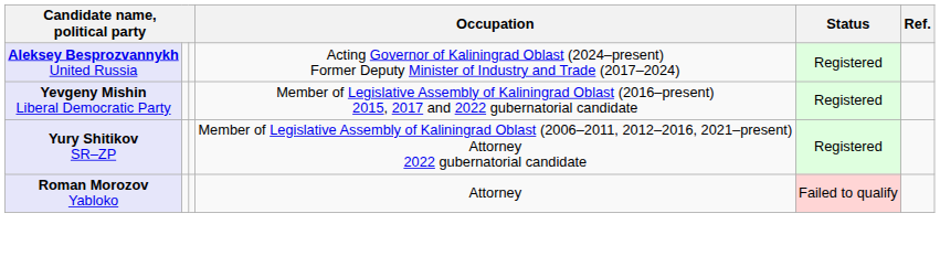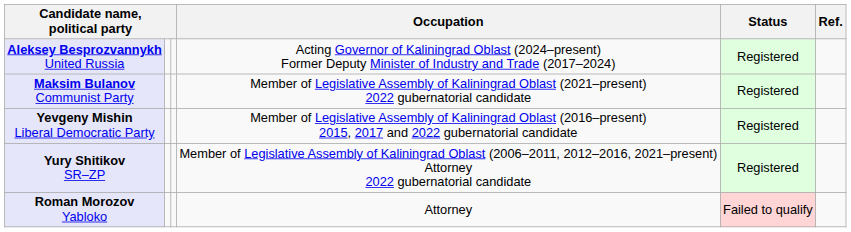+ row: Maksim Bulanov Communist Party | Member of Legislative Assembly of Kaliningrad Oblast (2021–present) 2022 gubernatorial candidate | Registered
